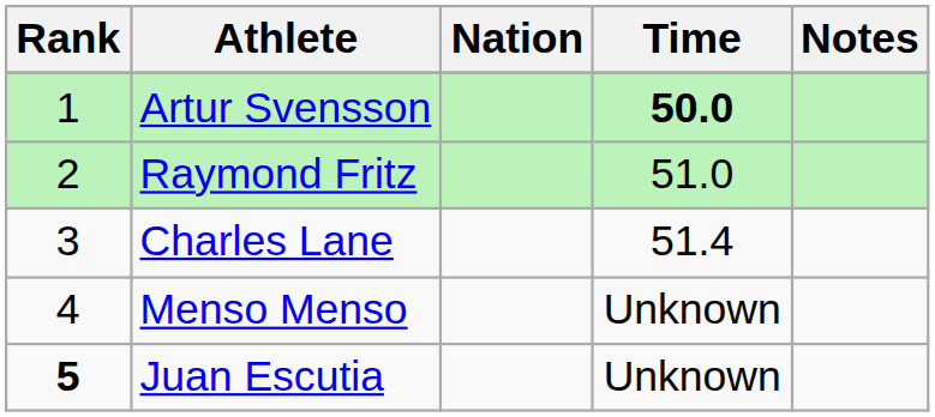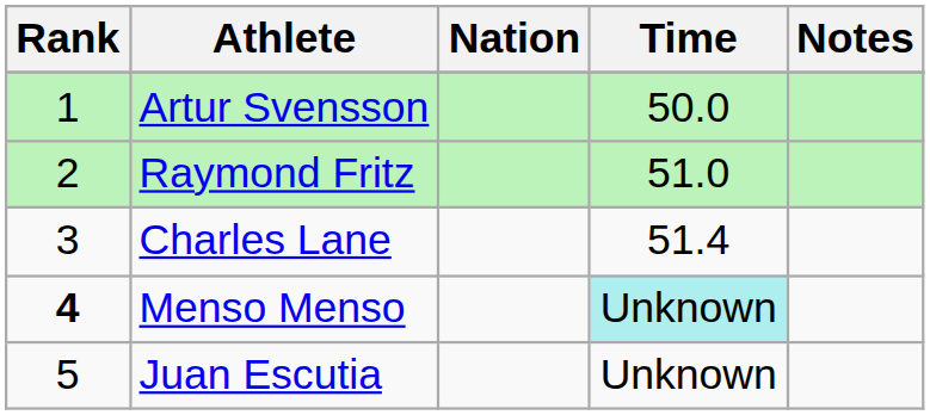Artur Svensson | Time: bold -> normal
Menso Menso | Rank: normal -> bold
Menso Menso | Time: no background -> paleturquoise background
Juan Escutia | Rank: bold -> normal
